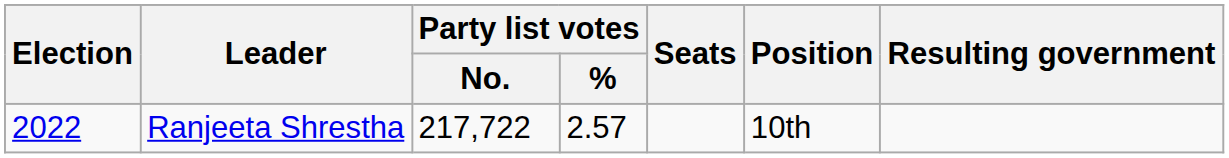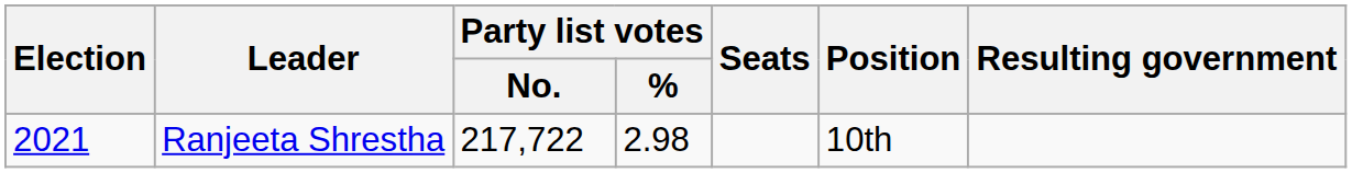Ranjeeta Shrestha | Election: 2022 -> 2021
Ranjeeta Shrestha | Party list votes / %: 2.57 -> 2.98
